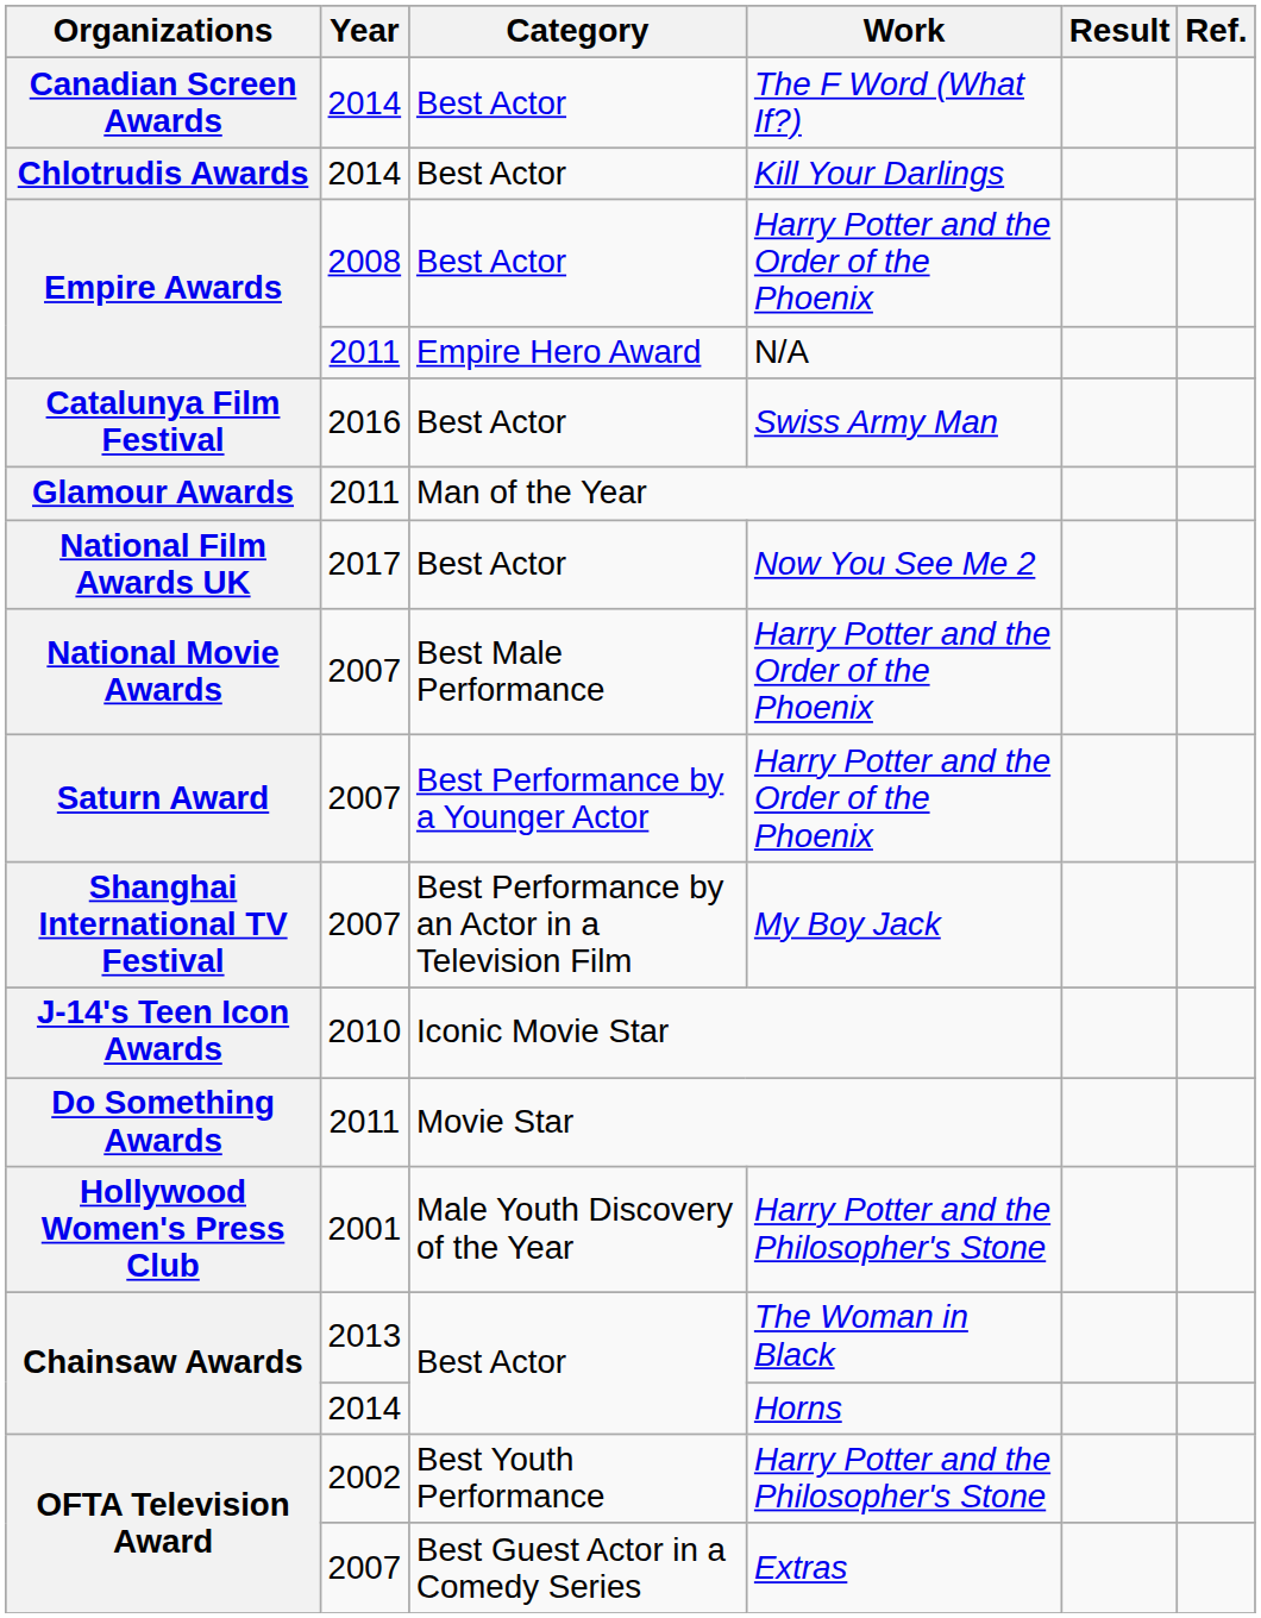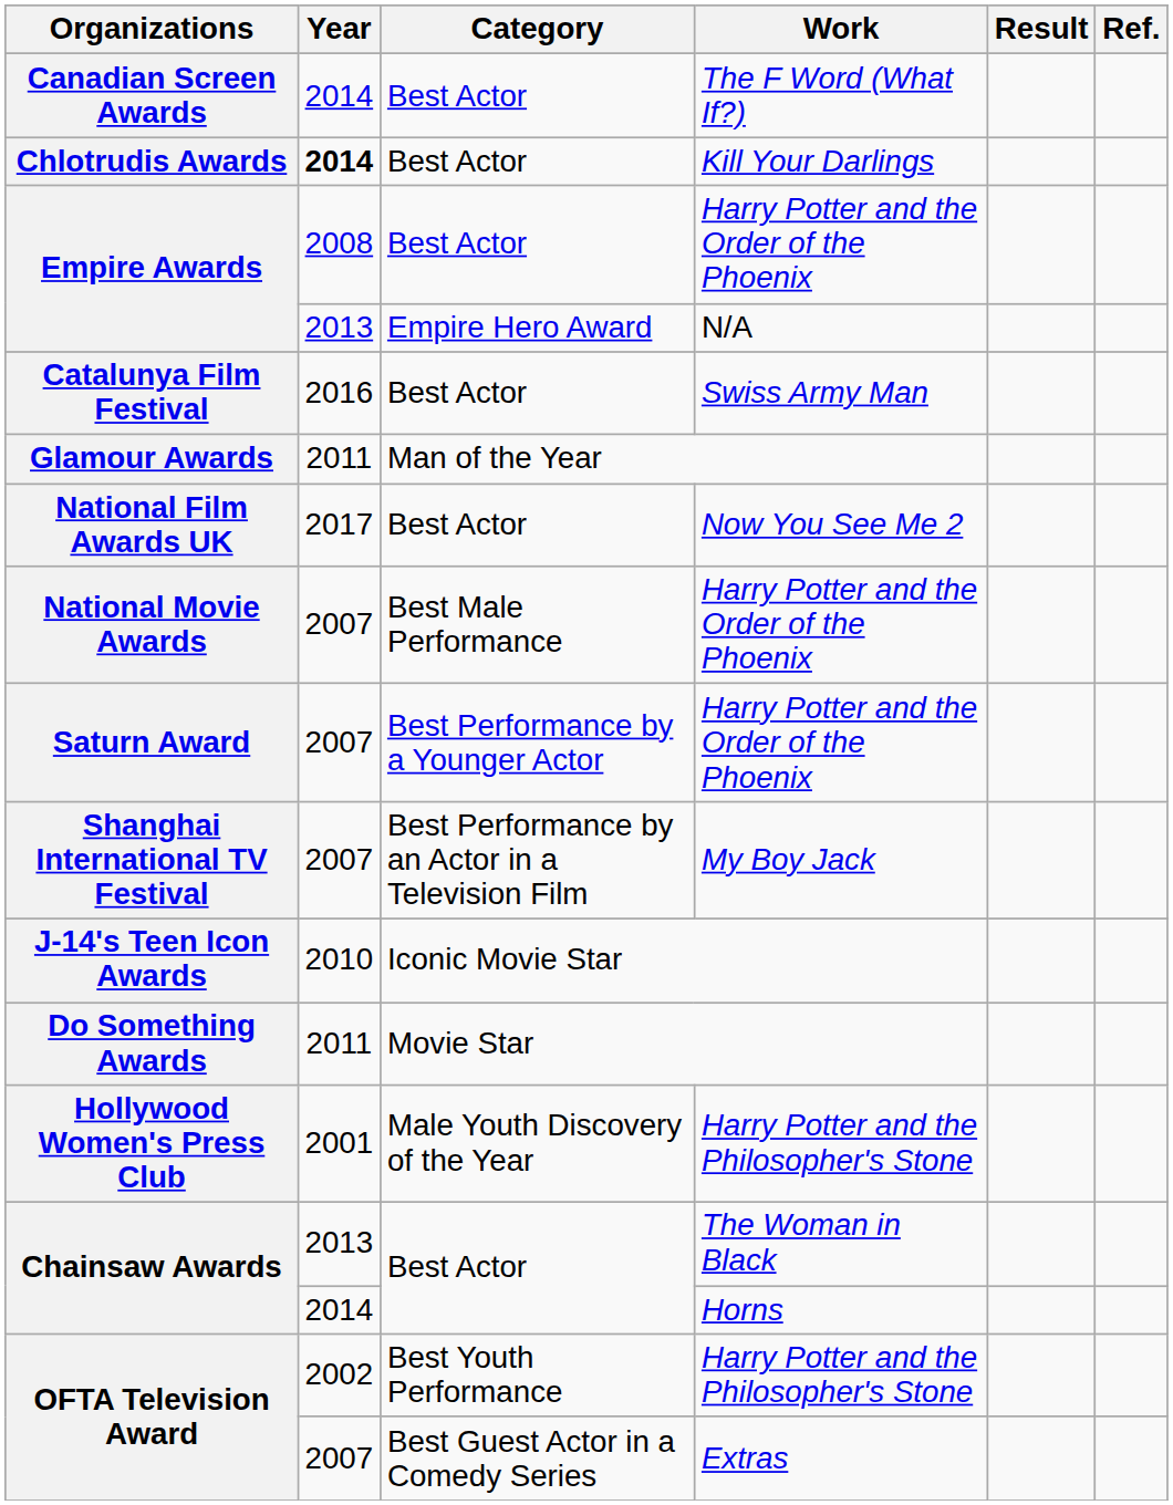Chlotrudis Awards | Year: normal -> bold
Empire Awards / N/A | Year: 2011 -> 2013
